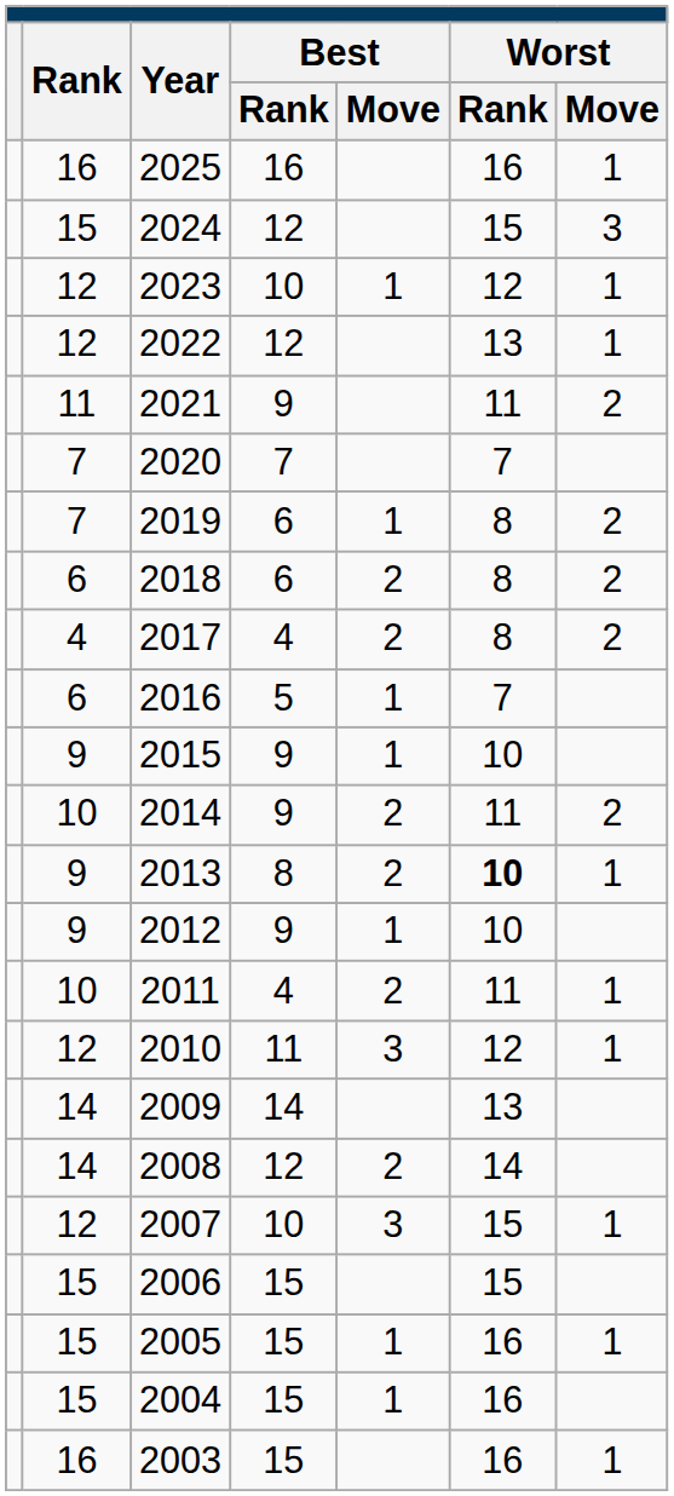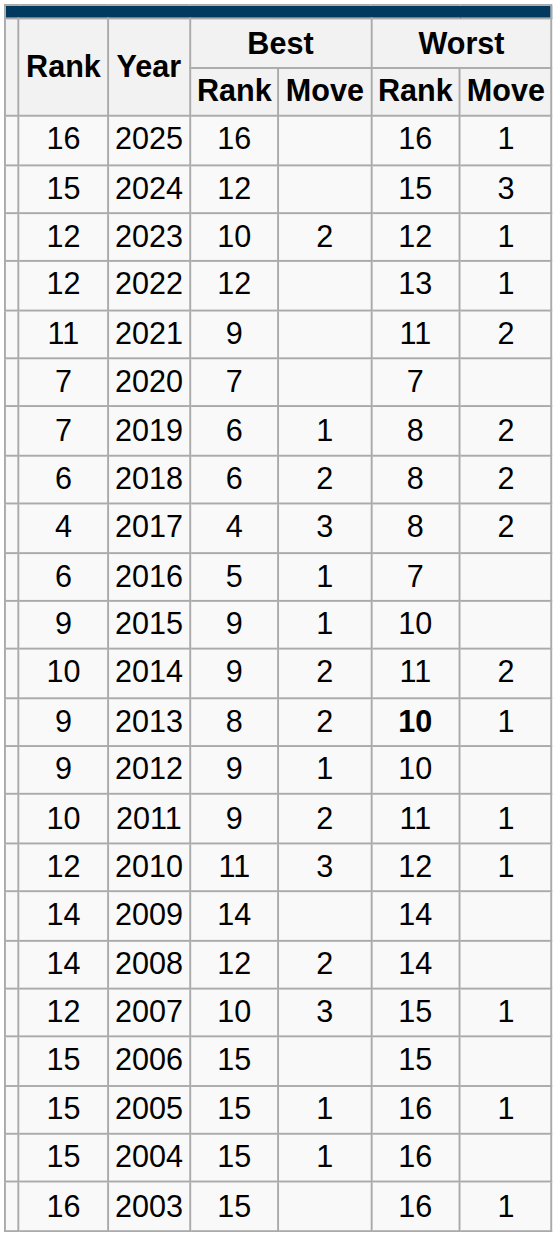2023 | Best / Move: 1 -> 2
2017 | Best / Move: 2 -> 3
2011 | Best / Rank: 4 -> 9
2009 | Worst / Rank: 13 -> 14
